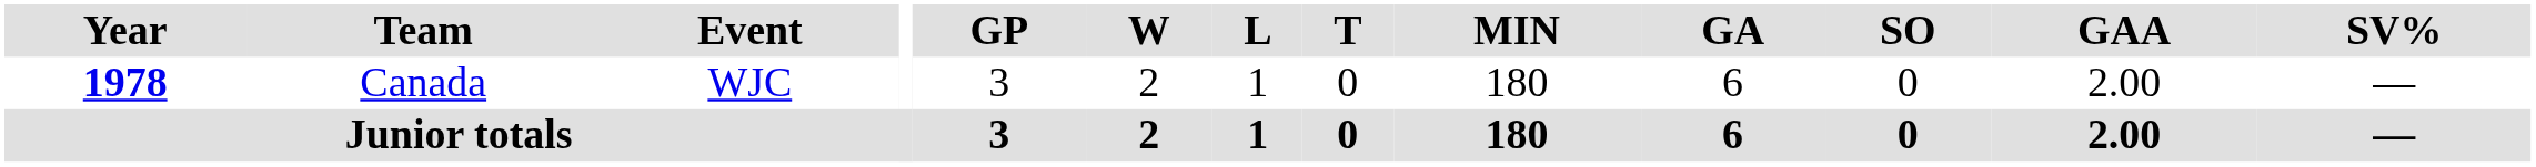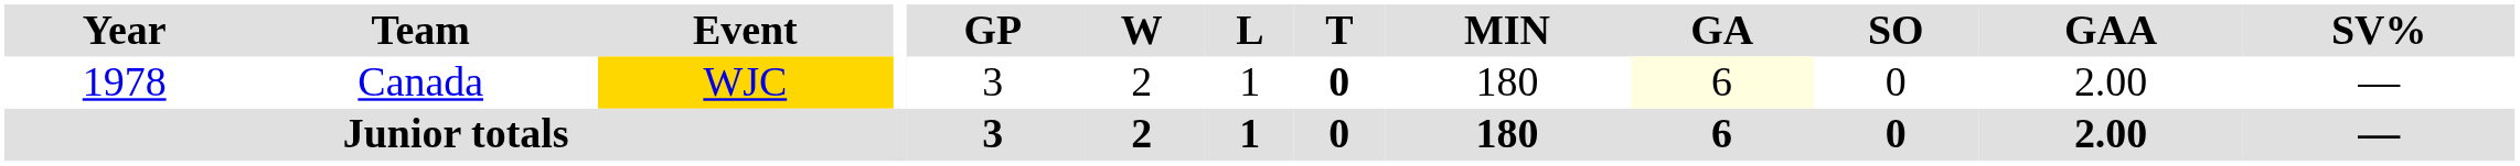Canada | Year: bold -> normal
Canada | Event: no background -> gold background
Canada | T: normal -> bold
Canada | GA: no background -> lightyellow background
